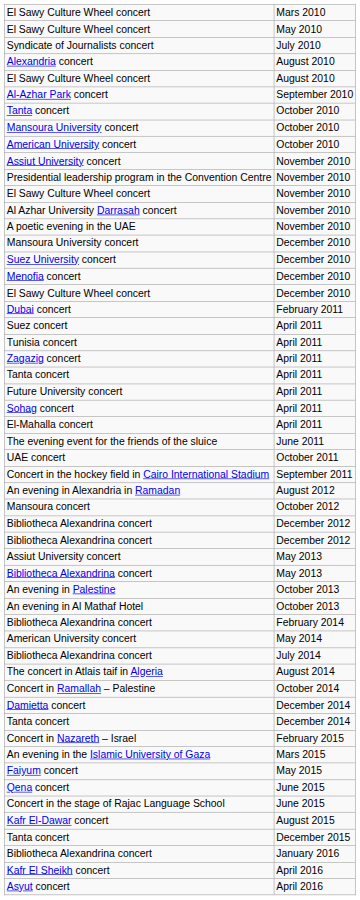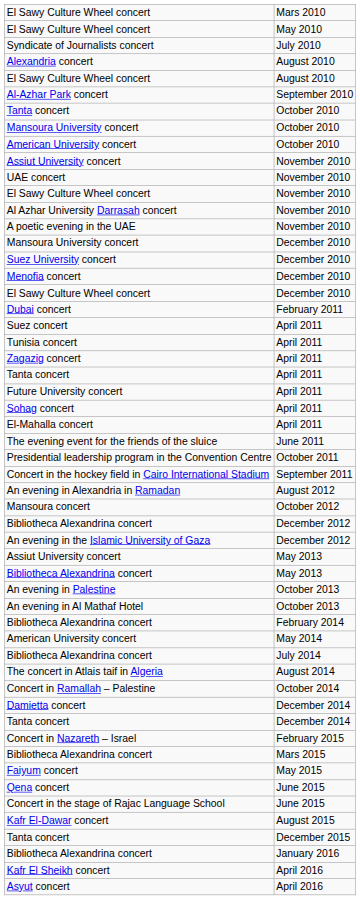row 11 | column 1: Presidential leadership program in the Convention Centre -> UAE concert
row 28 | column 1: UAE concert -> Presidential leadership program in the Convention Centre
row 33 | column 1: Bibliotheca Alexandrina concert -> An evening in the Islamic University of Gaza
row 46 | column 1: An evening in the Islamic University of Gaza -> Bibliotheca Alexandrina concert
